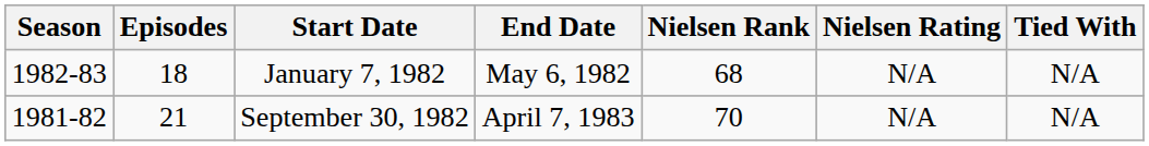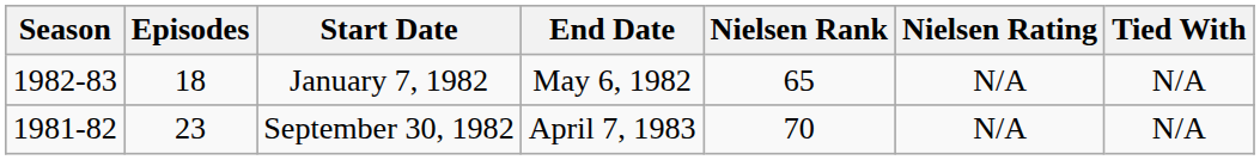January 7, 1982 | Nielsen Rank: 68 -> 65
September 30, 1982 | Episodes: 21 -> 23
